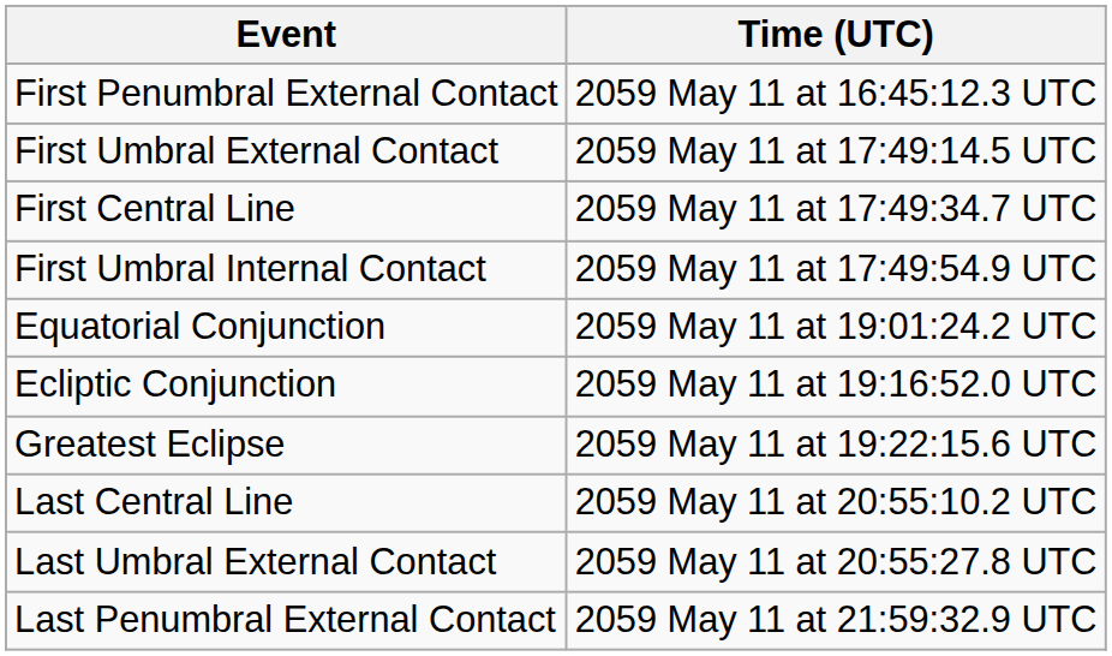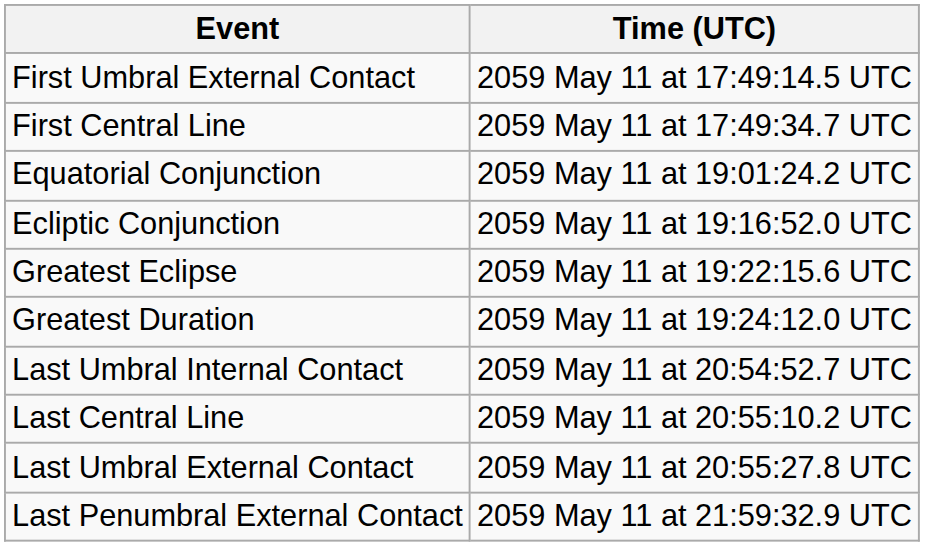- row: First Penumbral External Contact | 2059 May 11 at 16:45:12.3 UTC
- row: First Umbral Internal Contact | 2059 May 11 at 17:49:54.9 UTC
+ row: Greatest Duration | 2059 May 11 at 19:24:12.0 UTC
+ row: Last Umbral Internal Contact | 2059 May 11 at 20:54:52.7 UTC
